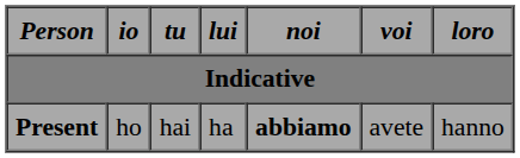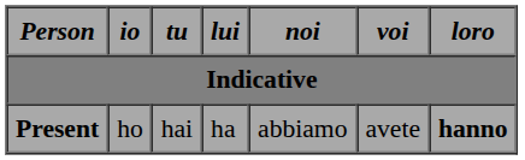Present | noi: bold -> normal
Present | loro: normal -> bold
